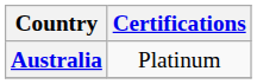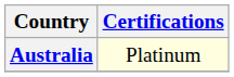Australia | Certifications: no background -> lightyellow background
